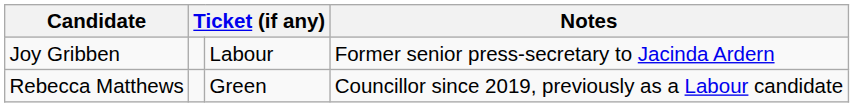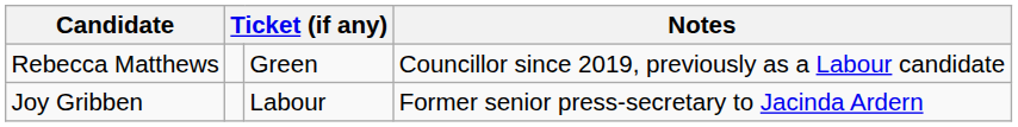rows swapped: Joy Gribben <-> Rebecca Matthews
